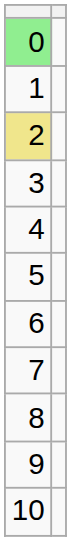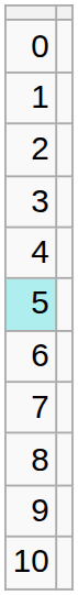0 | column 1: lightgreen background -> no background
2 | column 1: khaki background -> no background
5 | column 1: no background -> paleturquoise background
